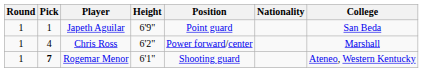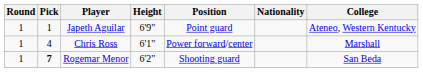Japeth Aguilar | College: San Beda -> Ateneo, Western Kentucky
Chris Ross | Height: 6'2" -> 6'1"
Rogemar Menor | Height: 6'1" -> 6'2"
Rogemar Menor | College: Ateneo, Western Kentucky -> San Beda
